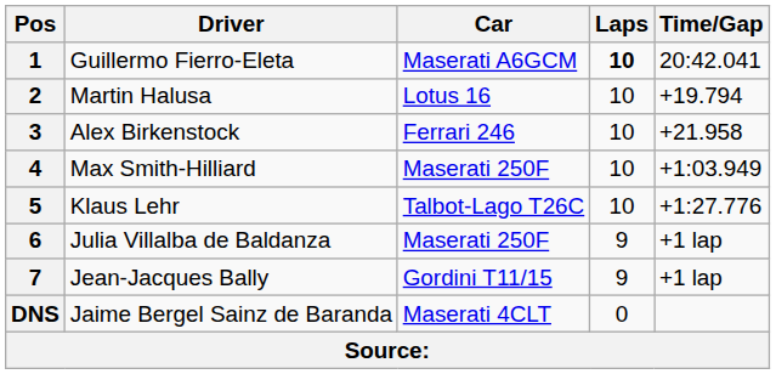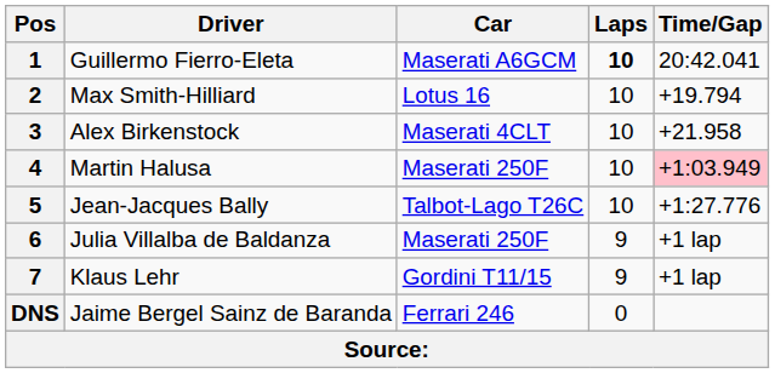2 | Driver: Martin Halusa -> Max Smith-Hilliard
3 | Car: Ferrari 246 -> Maserati 4CLT
4 | Driver: Max Smith-Hilliard -> Martin Halusa
4 | Time/Gap: no background -> pink background
5 | Driver: Klaus Lehr -> Jean-Jacques Bally
7 | Driver: Jean-Jacques Bally -> Klaus Lehr
DNS | Car: Maserati 4CLT -> Ferrari 246
